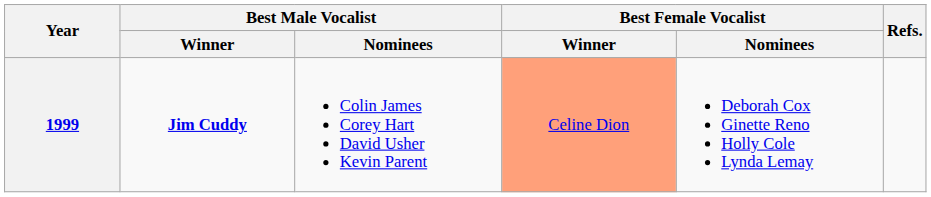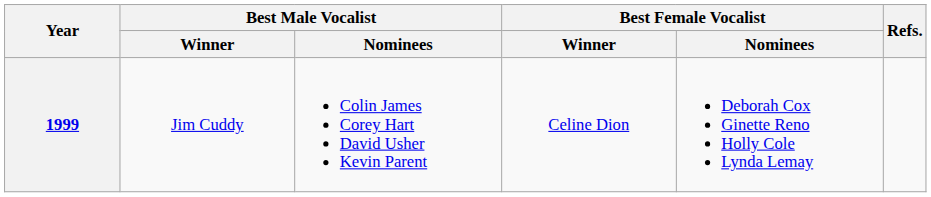1999 | Best Male Vocalist / Winner: bold -> normal
1999 | Best Female Vocalist / Winner: lightsalmon background -> no background
